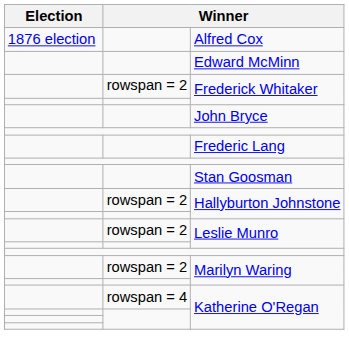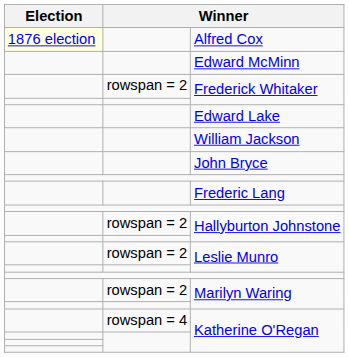Alfred Cox | Election: no background -> lightyellow background
+ row: Edward Lake
+ row: William Jackson
- row: Stan Goosman
